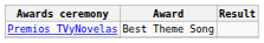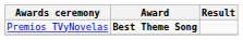Premios TVyNovelas | Award: normal -> bold
